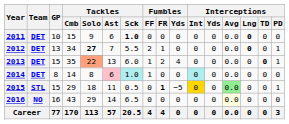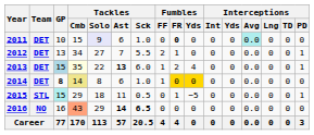2011 | Tackles / Solo: no background -> lavender background
2011 | Tackles / Sck: bold -> normal
2011 | Fumbles / FR: normal -> bold
2011 | Interceptions / Avg: no background -> paleturquoise background
2011 | Interceptions / Lng: bold -> normal
2012 | Tackles / Solo: bold -> normal
2012 | Interceptions / Lng: bold -> normal
2013 | GP: no background -> lightblue background
2013 | Tackles / Cmb: no background -> lightyellow background
2013 | Tackles / Solo: lightsalmon background -> no background
2013 | Tackles / Ast: normal -> bold
2013 | Interceptions / TD: bold -> normal
2014 | GP: normal -> bold
2014 | Tackles / Cmb: no background -> khaki background
2014 | Tackles / Ast: pink background -> no background
2014 | Tackles / Sck: paleturquoise background -> no background
2014 | Fumbles / FR: no background -> gold background
2014 | Fumbles / Yds: no background -> gold background
2014 | Interceptions / Int: paleturquoise background -> no background
2015 | GP: no background -> paleturquoise background
2015 | Fumbles / FR: bold -> normal
2015 | Interceptions / Int: gold background -> no background
2015 | Interceptions / Avg: lightgreen background -> no background
2016 | Tackles / Cmb: no background -> lightsalmon background
2016 | Tackles / Ast: normal -> bold
2016 | Tackles / Sck: normal -> bold
2016 | Interceptions / Avg: lightyellow background -> no background
